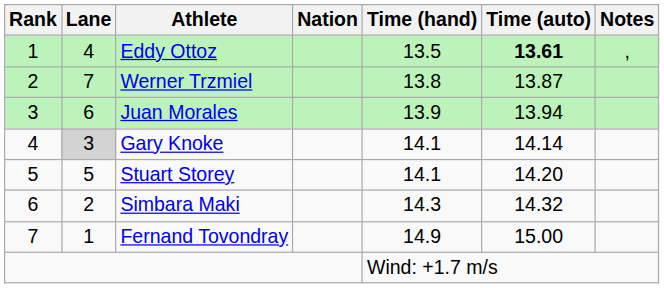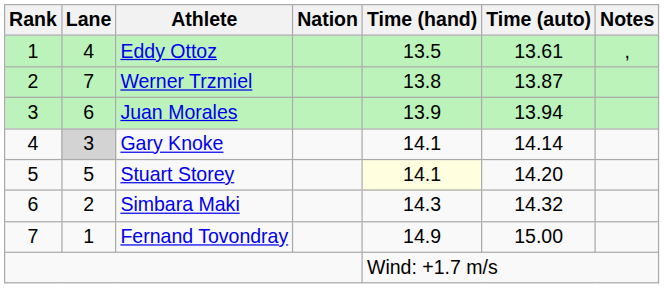Eddy Ottoz | Time (auto): bold -> normal
Stuart Storey | Time (hand): no background -> lightyellow background
